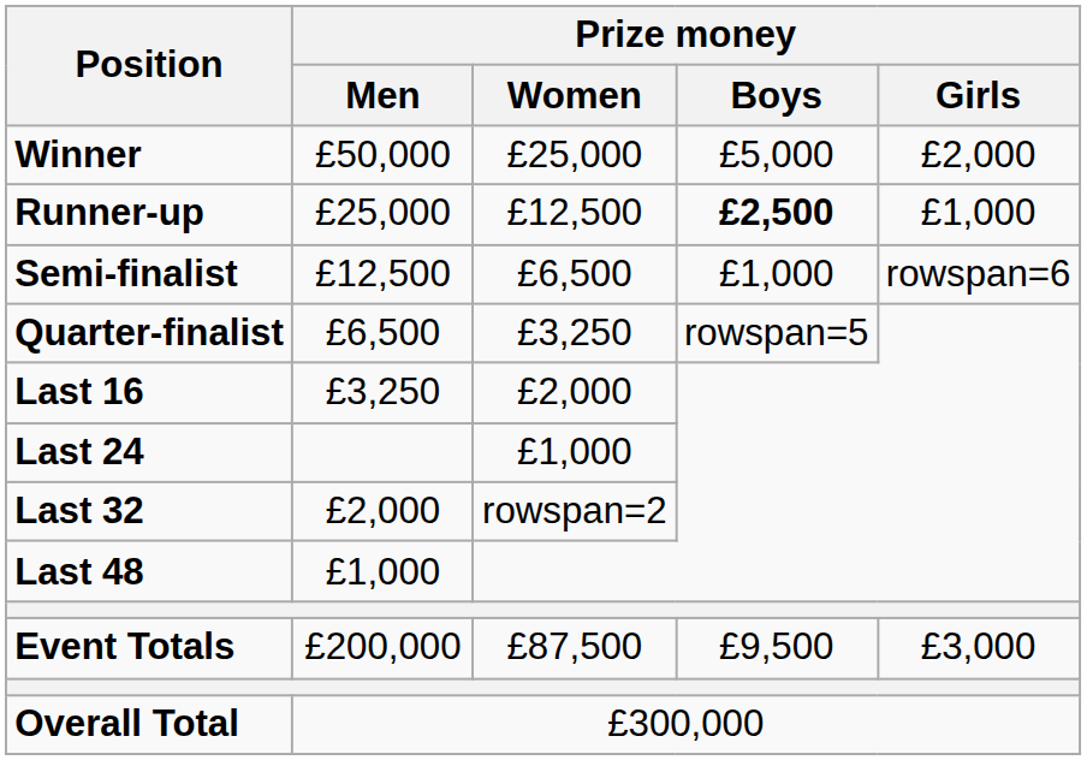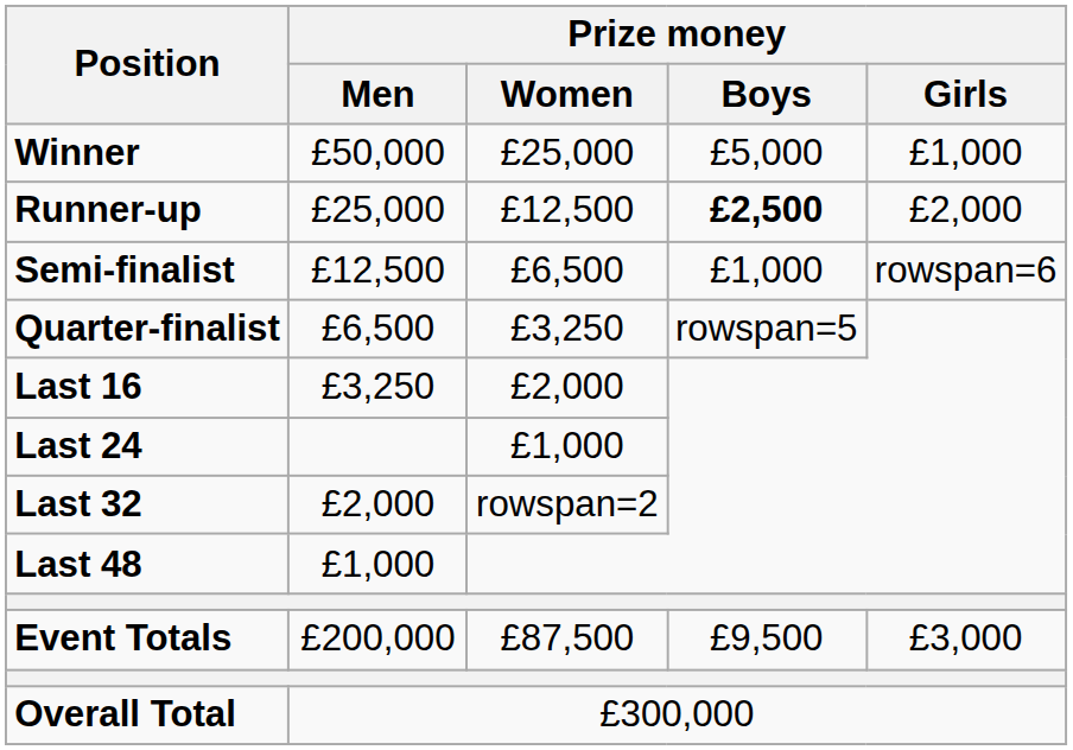Winner | Prize money / Girls: £2,000 -> £1,000
Runner-up | Prize money / Girls: £1,000 -> £2,000
